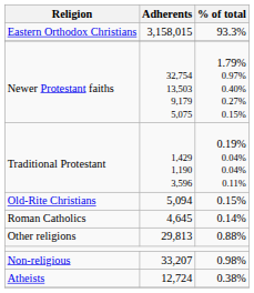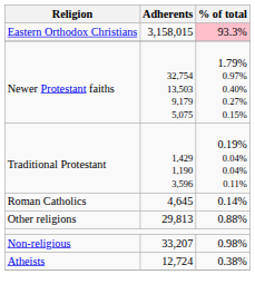Eastern Orthodox Christians | % of total: no background -> pink background
- row: Old-Rite Christians | 5,094 | 0.15%
